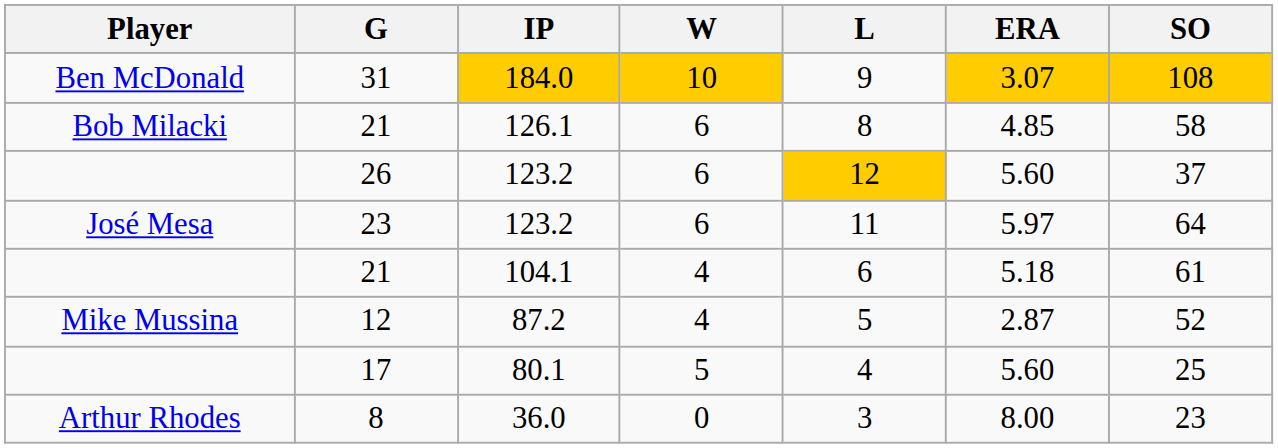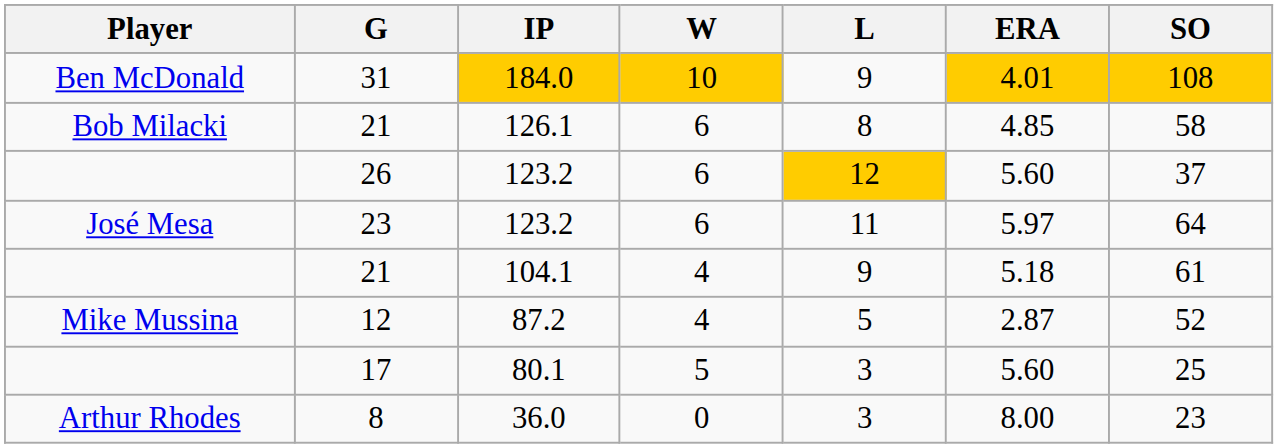31 | ERA: 3.07 -> 4.01
21 / 104.1 | L: 6 -> 9
17 | L: 4 -> 3
